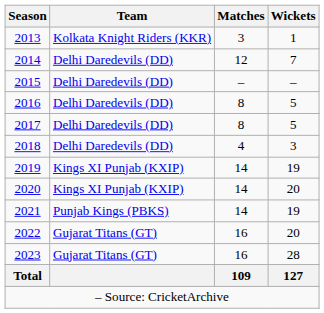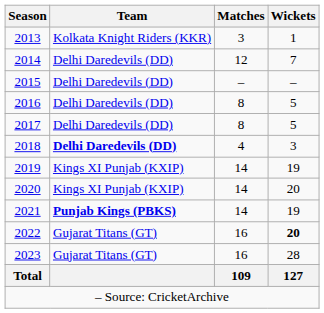2018 | Team: normal -> bold
2021 | Team: normal -> bold
2022 | Wickets: normal -> bold
